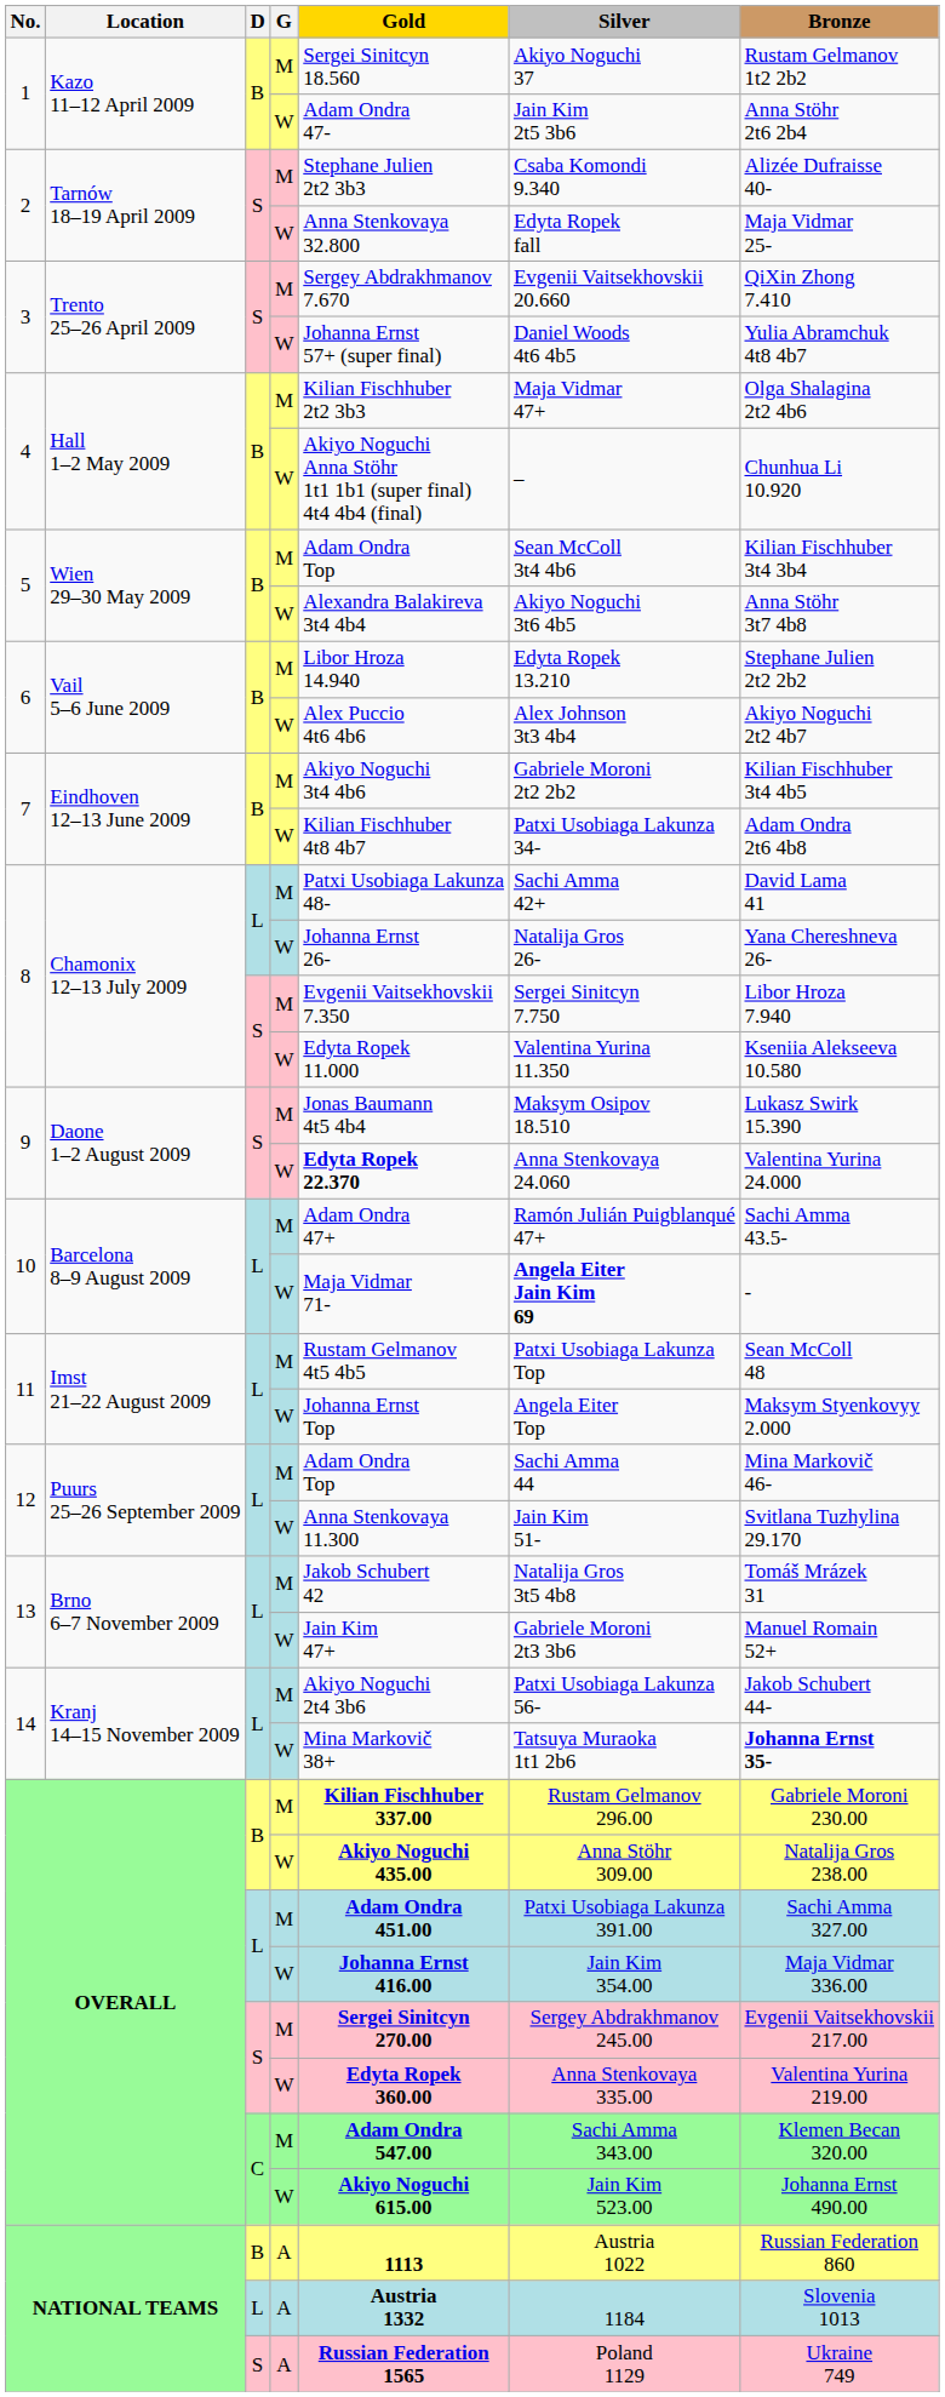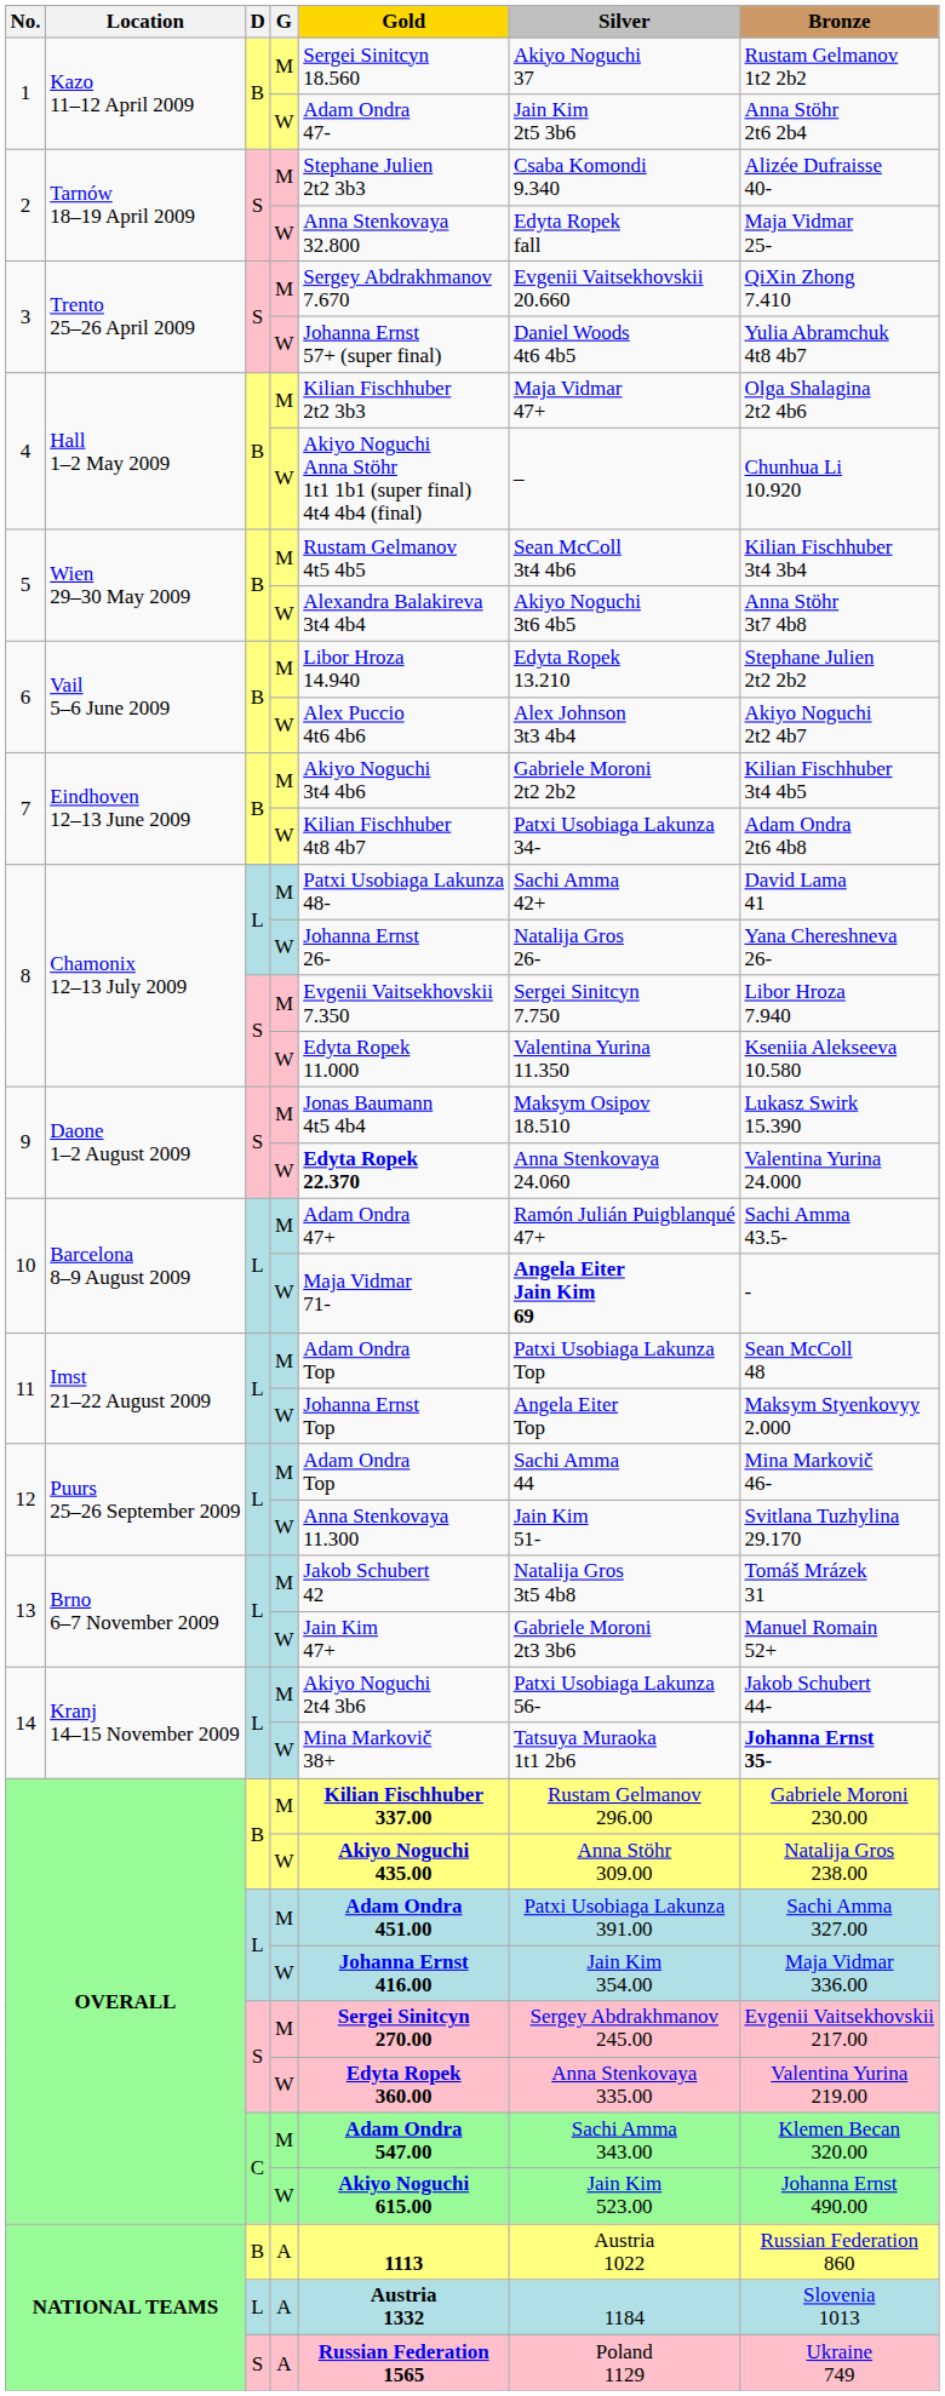5 / M | Gold: Adam Ondra Top -> Rustam Gelmanov 4t5 4b5
11 / M | Gold: Rustam Gelmanov 4t5 4b5 -> Adam Ondra Top
